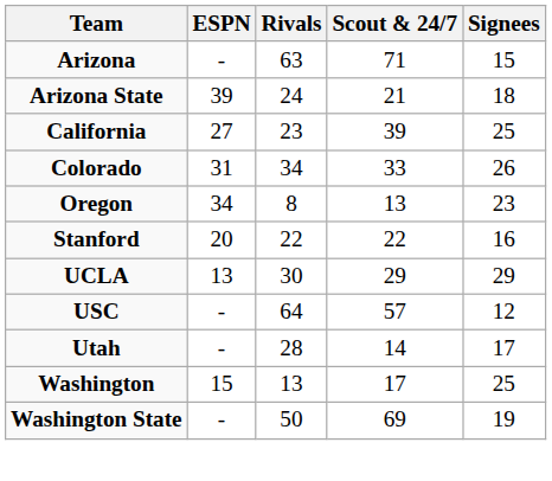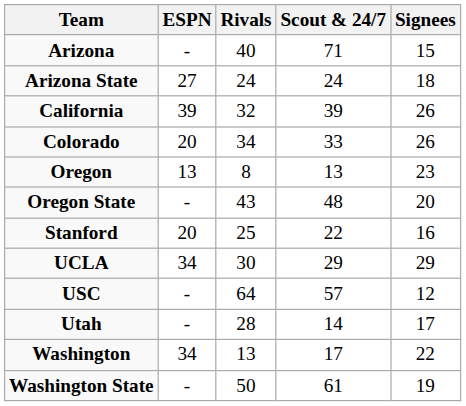Arizona | Rivals: 63 -> 40
Arizona State | ESPN: 39 -> 27
Arizona State | Scout & 24/7: 21 -> 24
California | ESPN: 27 -> 39
California | Rivals: 23 -> 32
California | Signees: 25 -> 26
Colorado | ESPN: 31 -> 20
Oregon | ESPN: 34 -> 13
+ row: Oregon State | - | 43 | 48 | 20
Stanford | Rivals: 22 -> 25
UCLA | ESPN: 13 -> 34
Washington | ESPN: 15 -> 34
Washington | Signees: 25 -> 22
Washington State | Scout & 24/7: 69 -> 61
